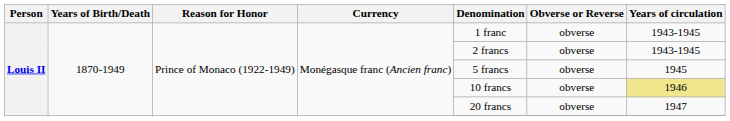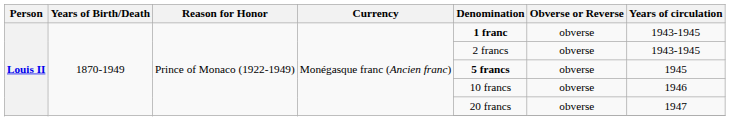row 2 | Denomination: normal -> bold
row 4 | Denomination: normal -> bold
row 5 | Years of circulation: khaki background -> no background
